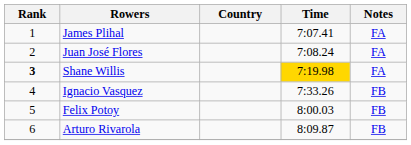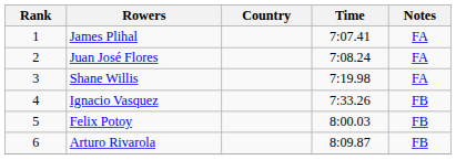Shane Willis | Rank: bold -> normal
Shane Willis | Time: gold background -> no background
